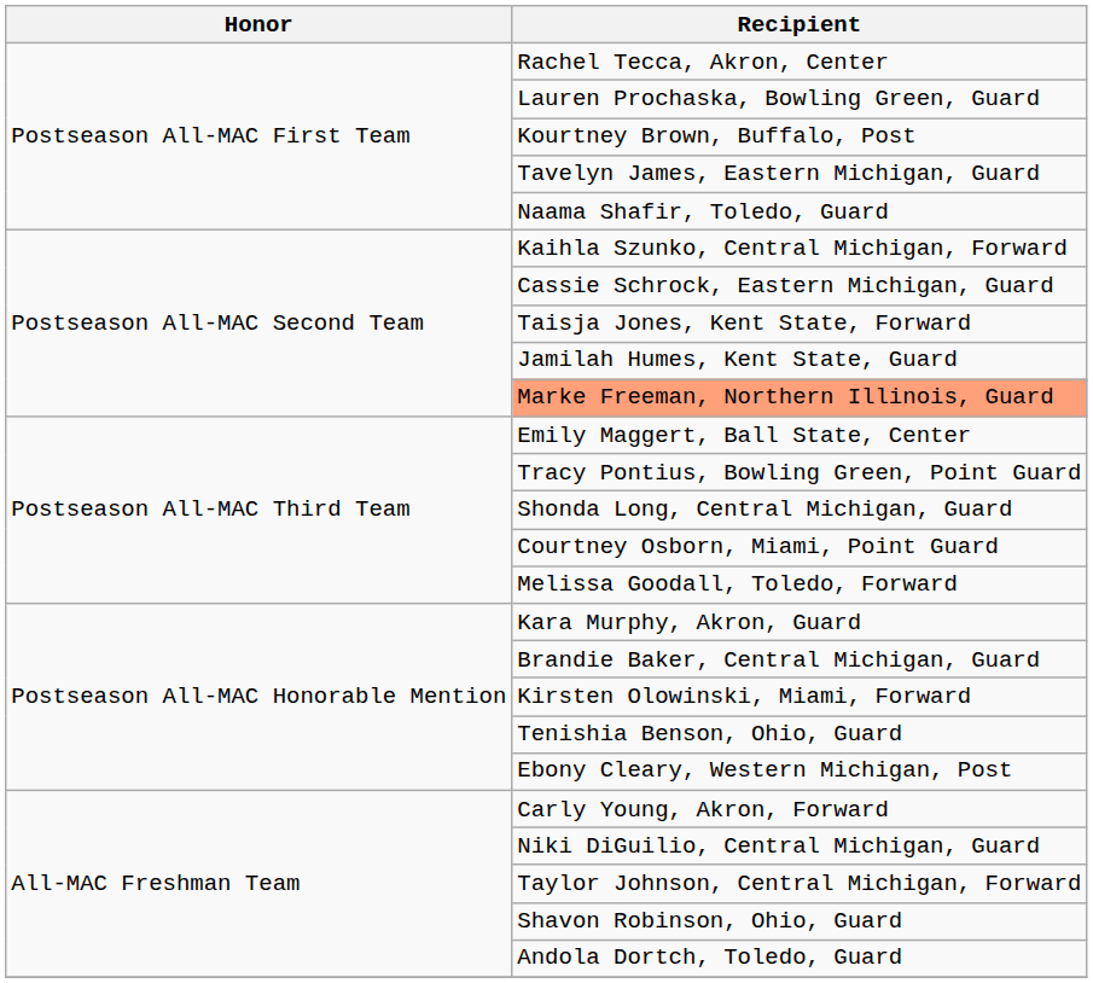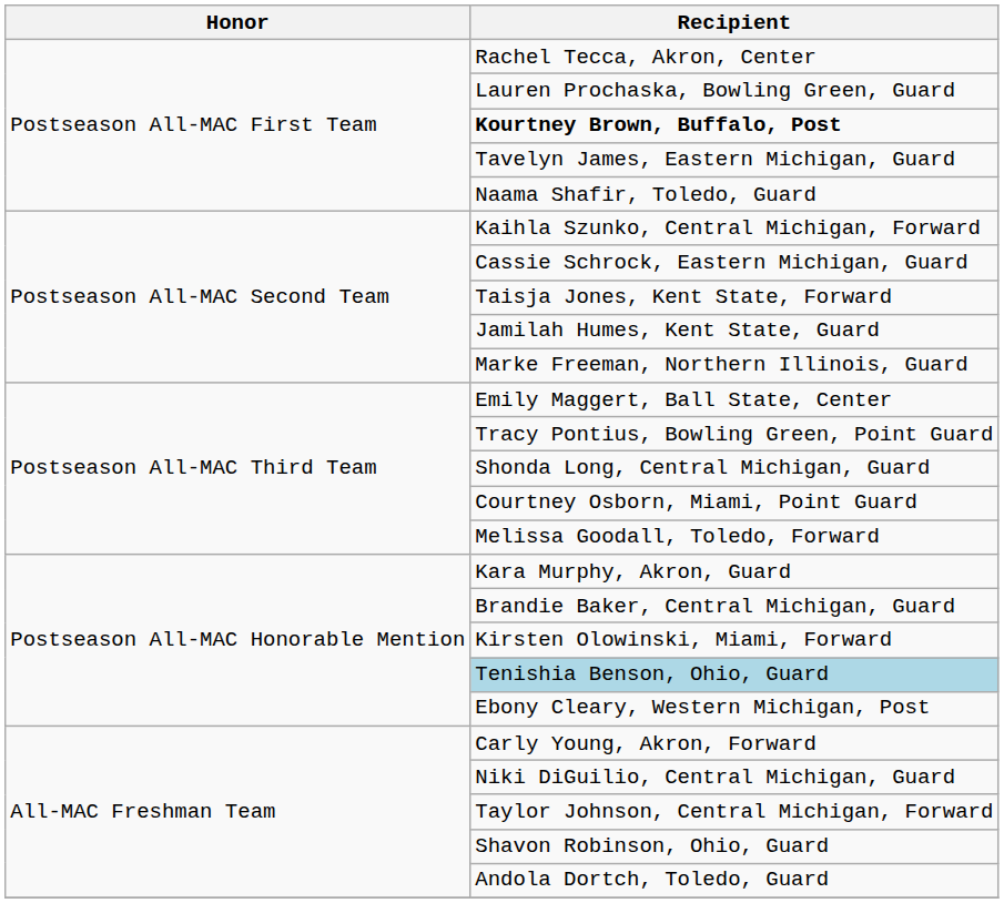row 4 | Recipient: normal -> bold
row 11 | Recipient: lightsalmon background -> no background
row 20 | Recipient: no background -> lightblue background
